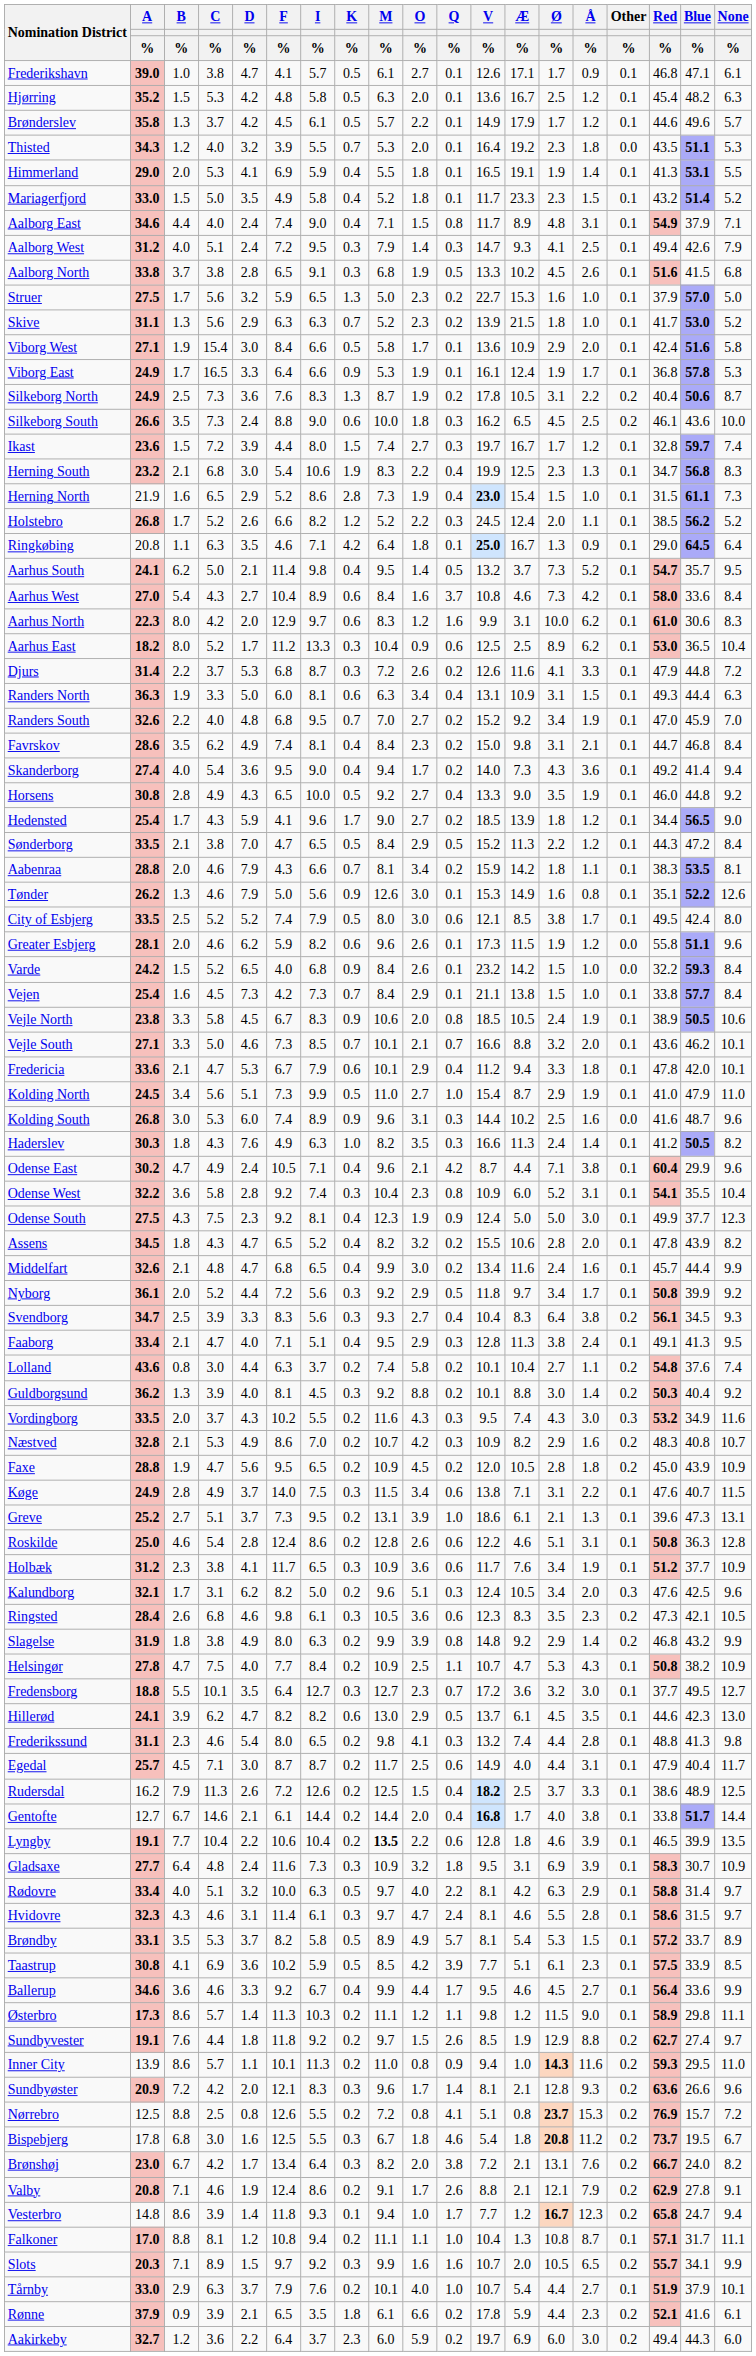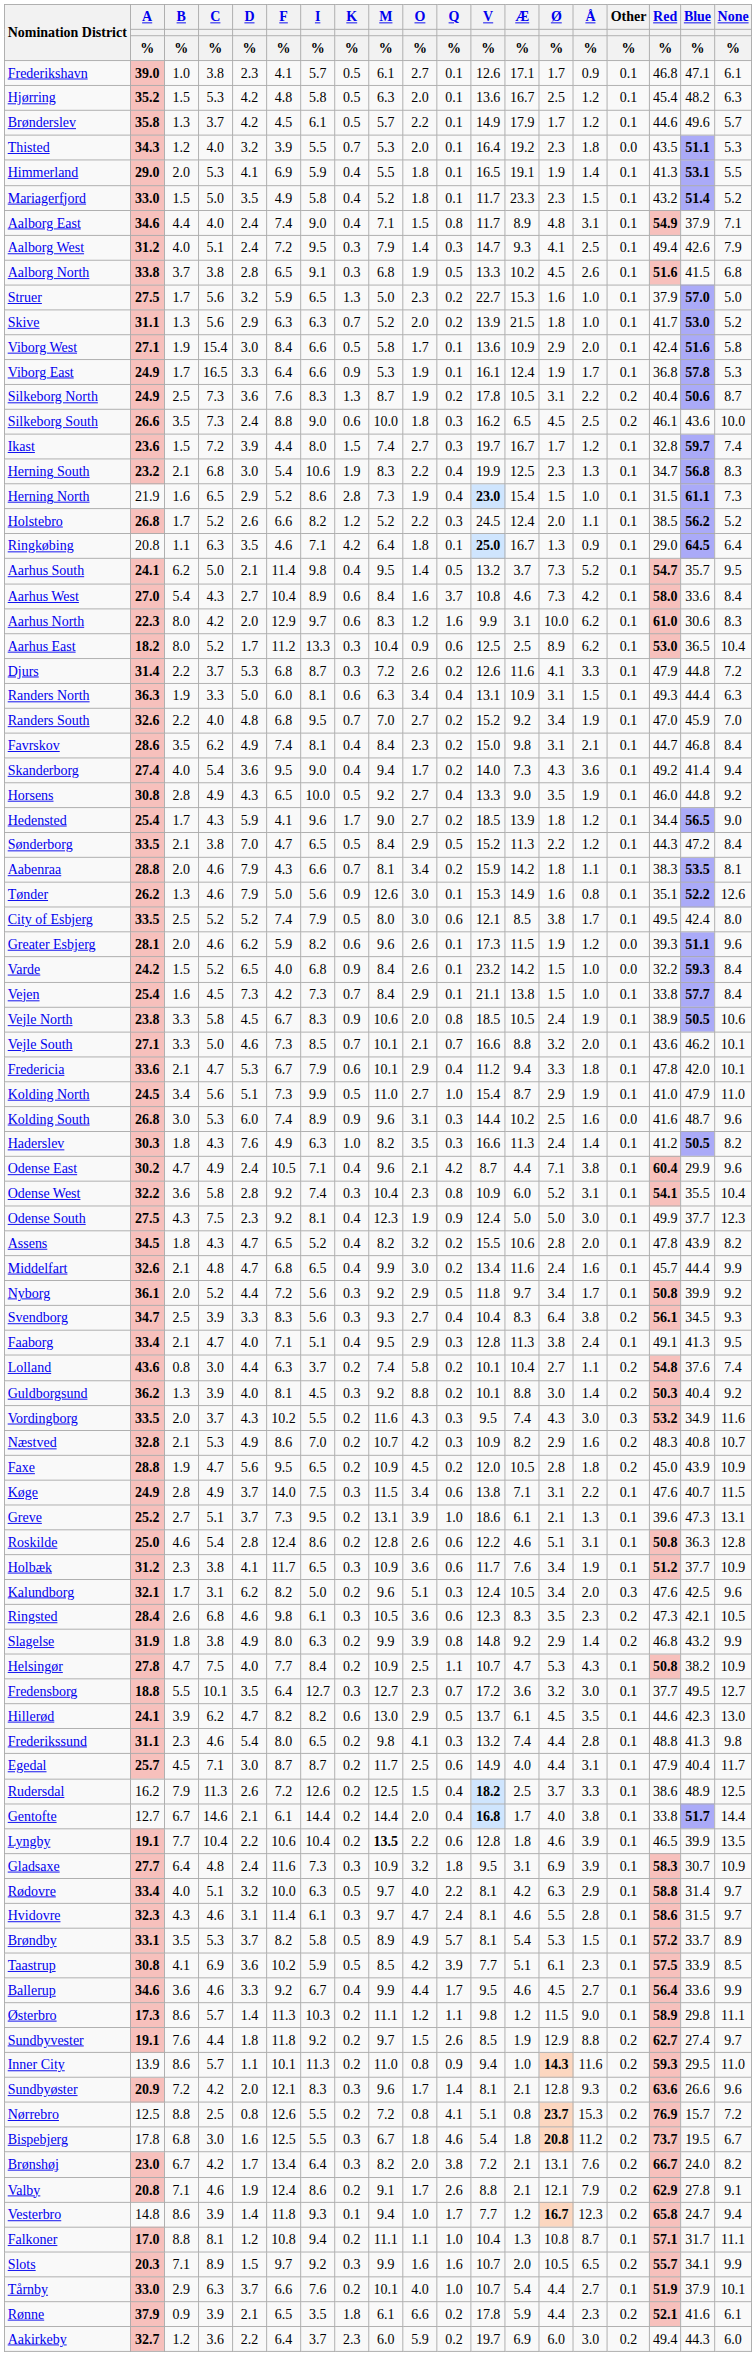Frederikshavn | D / %: 4.7 -> 2.3
Skive | O / %: 2.3 -> 2.0
Greater Esbjerg | Red / %: 55.8 -> 39.3
Tårnby | F / %: 7.9 -> 6.6
